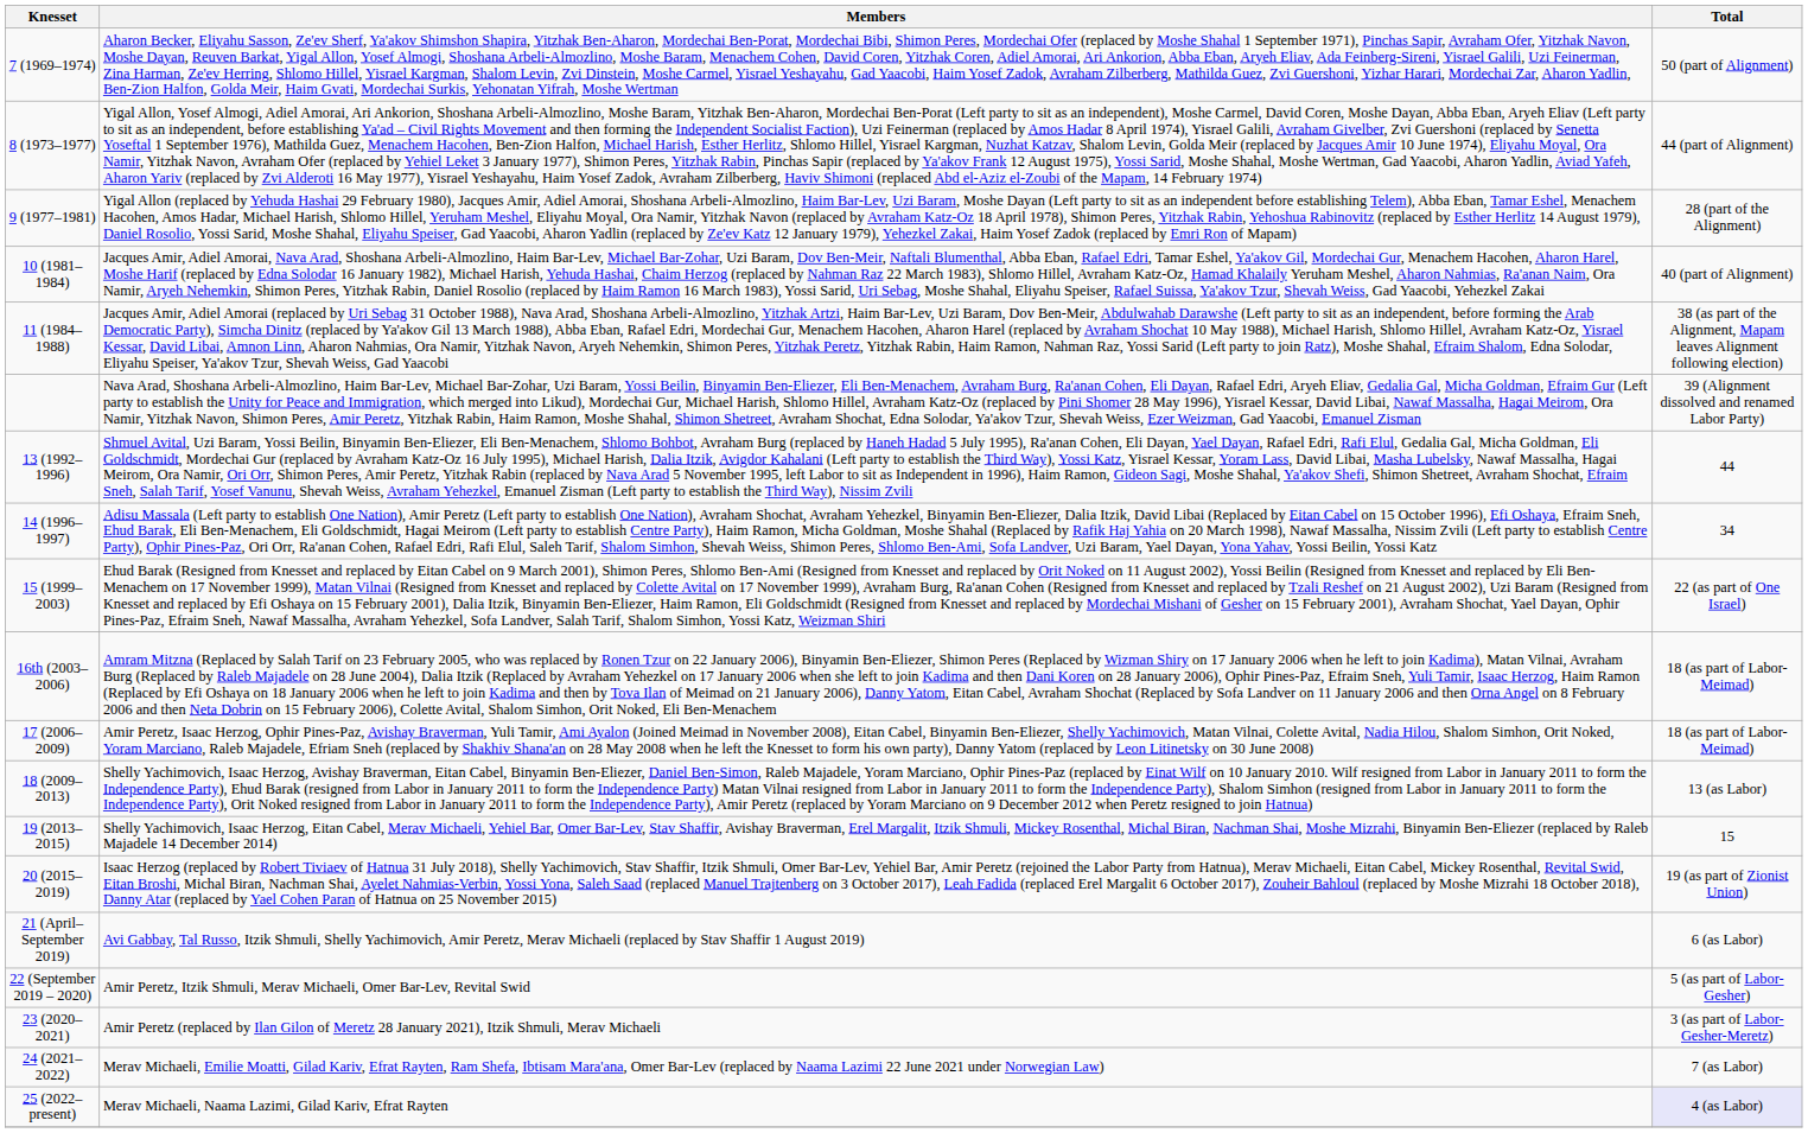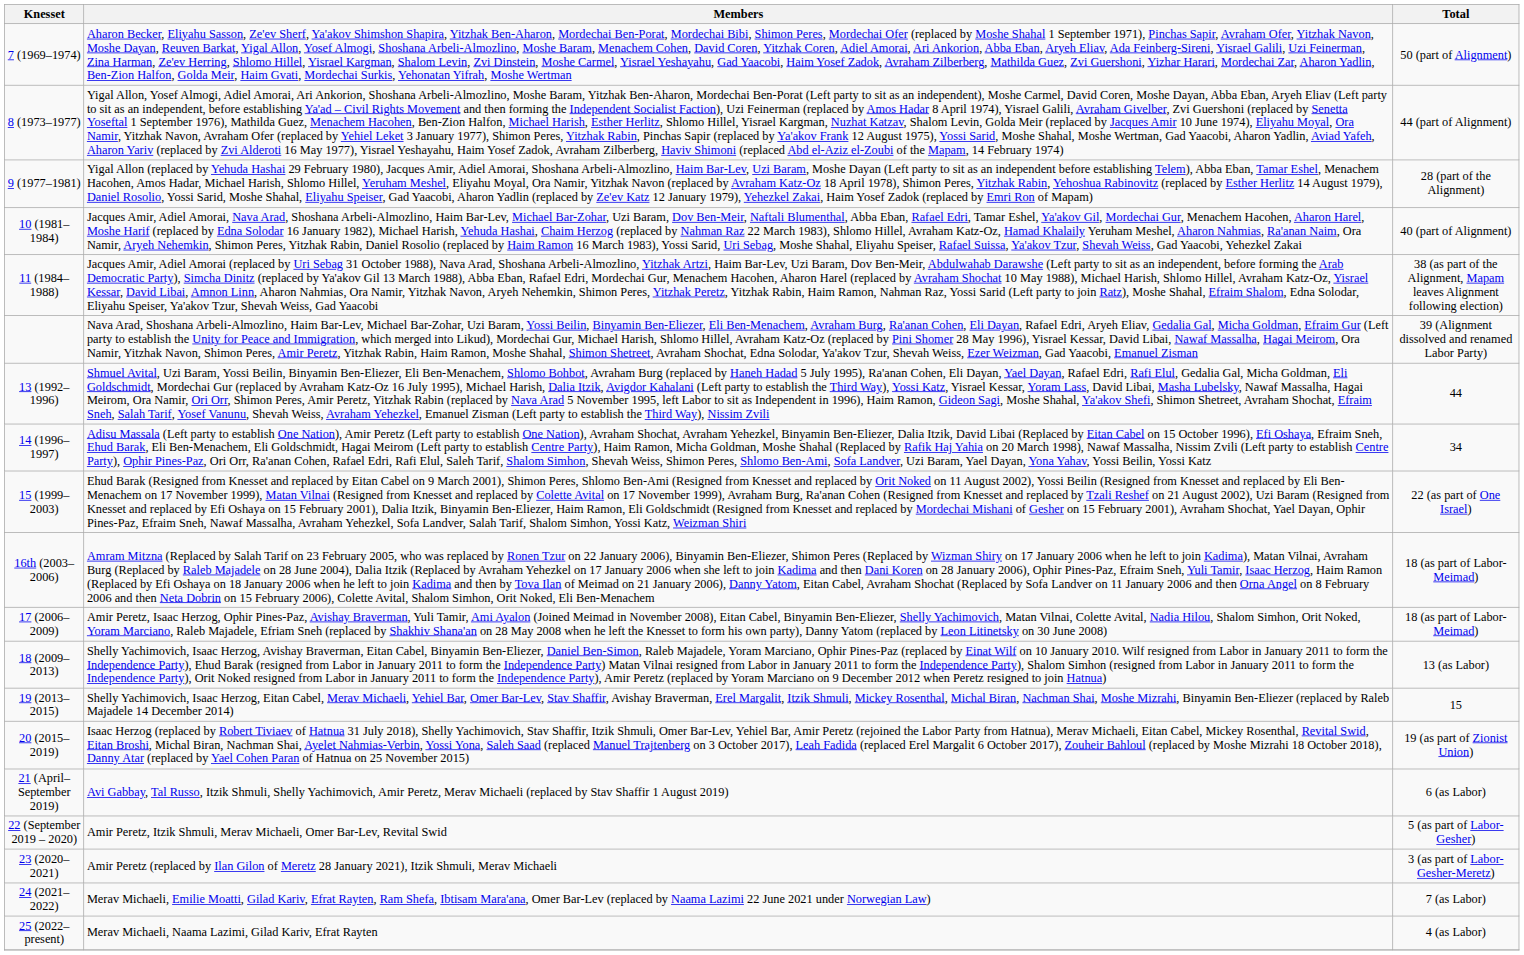Merav Michaeli, Naama Lazimi, Gilad Kariv, Efrat Rayten | Total: lavender background -> no background
